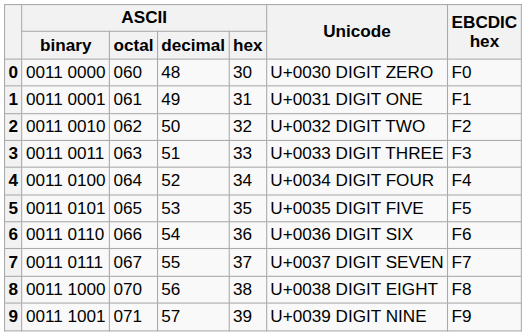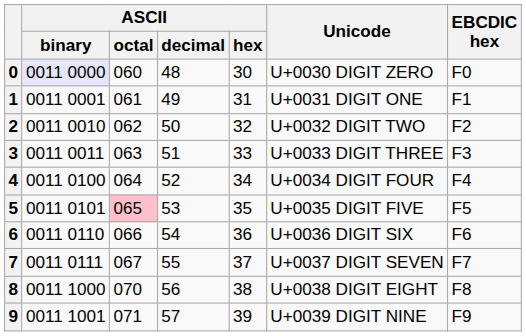0 | ASCII / binary: no background -> lavender background
5 | ASCII / octal: no background -> pink background
